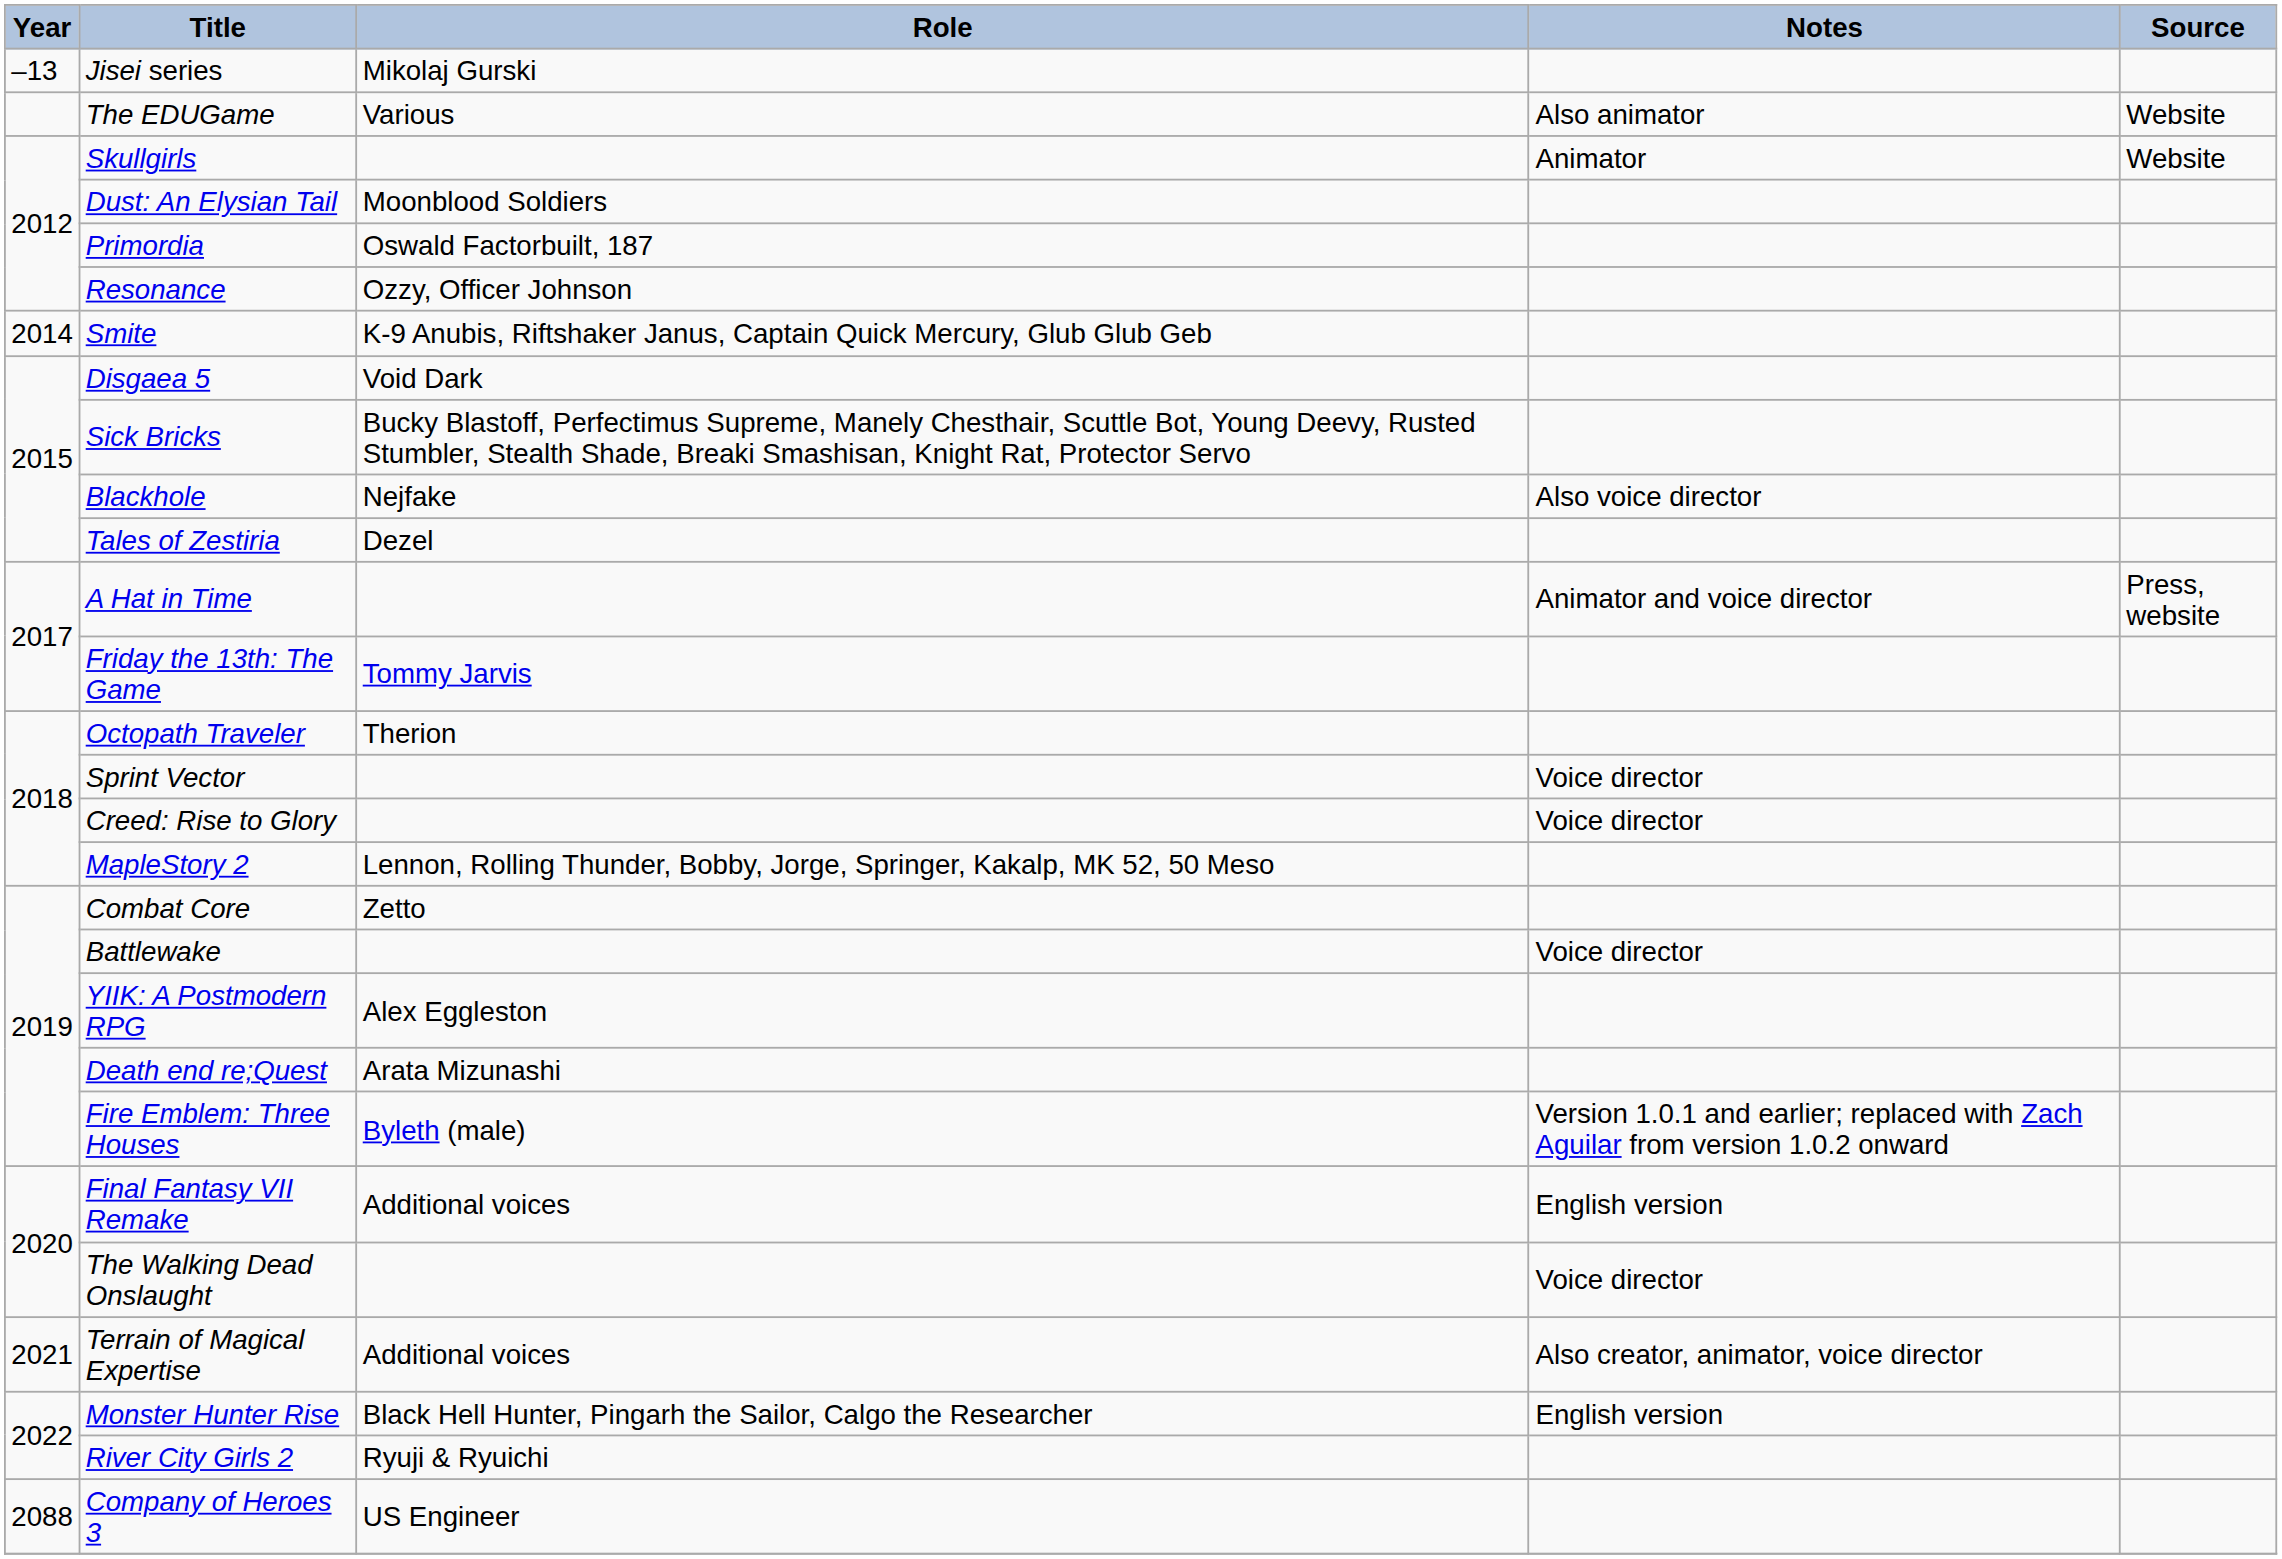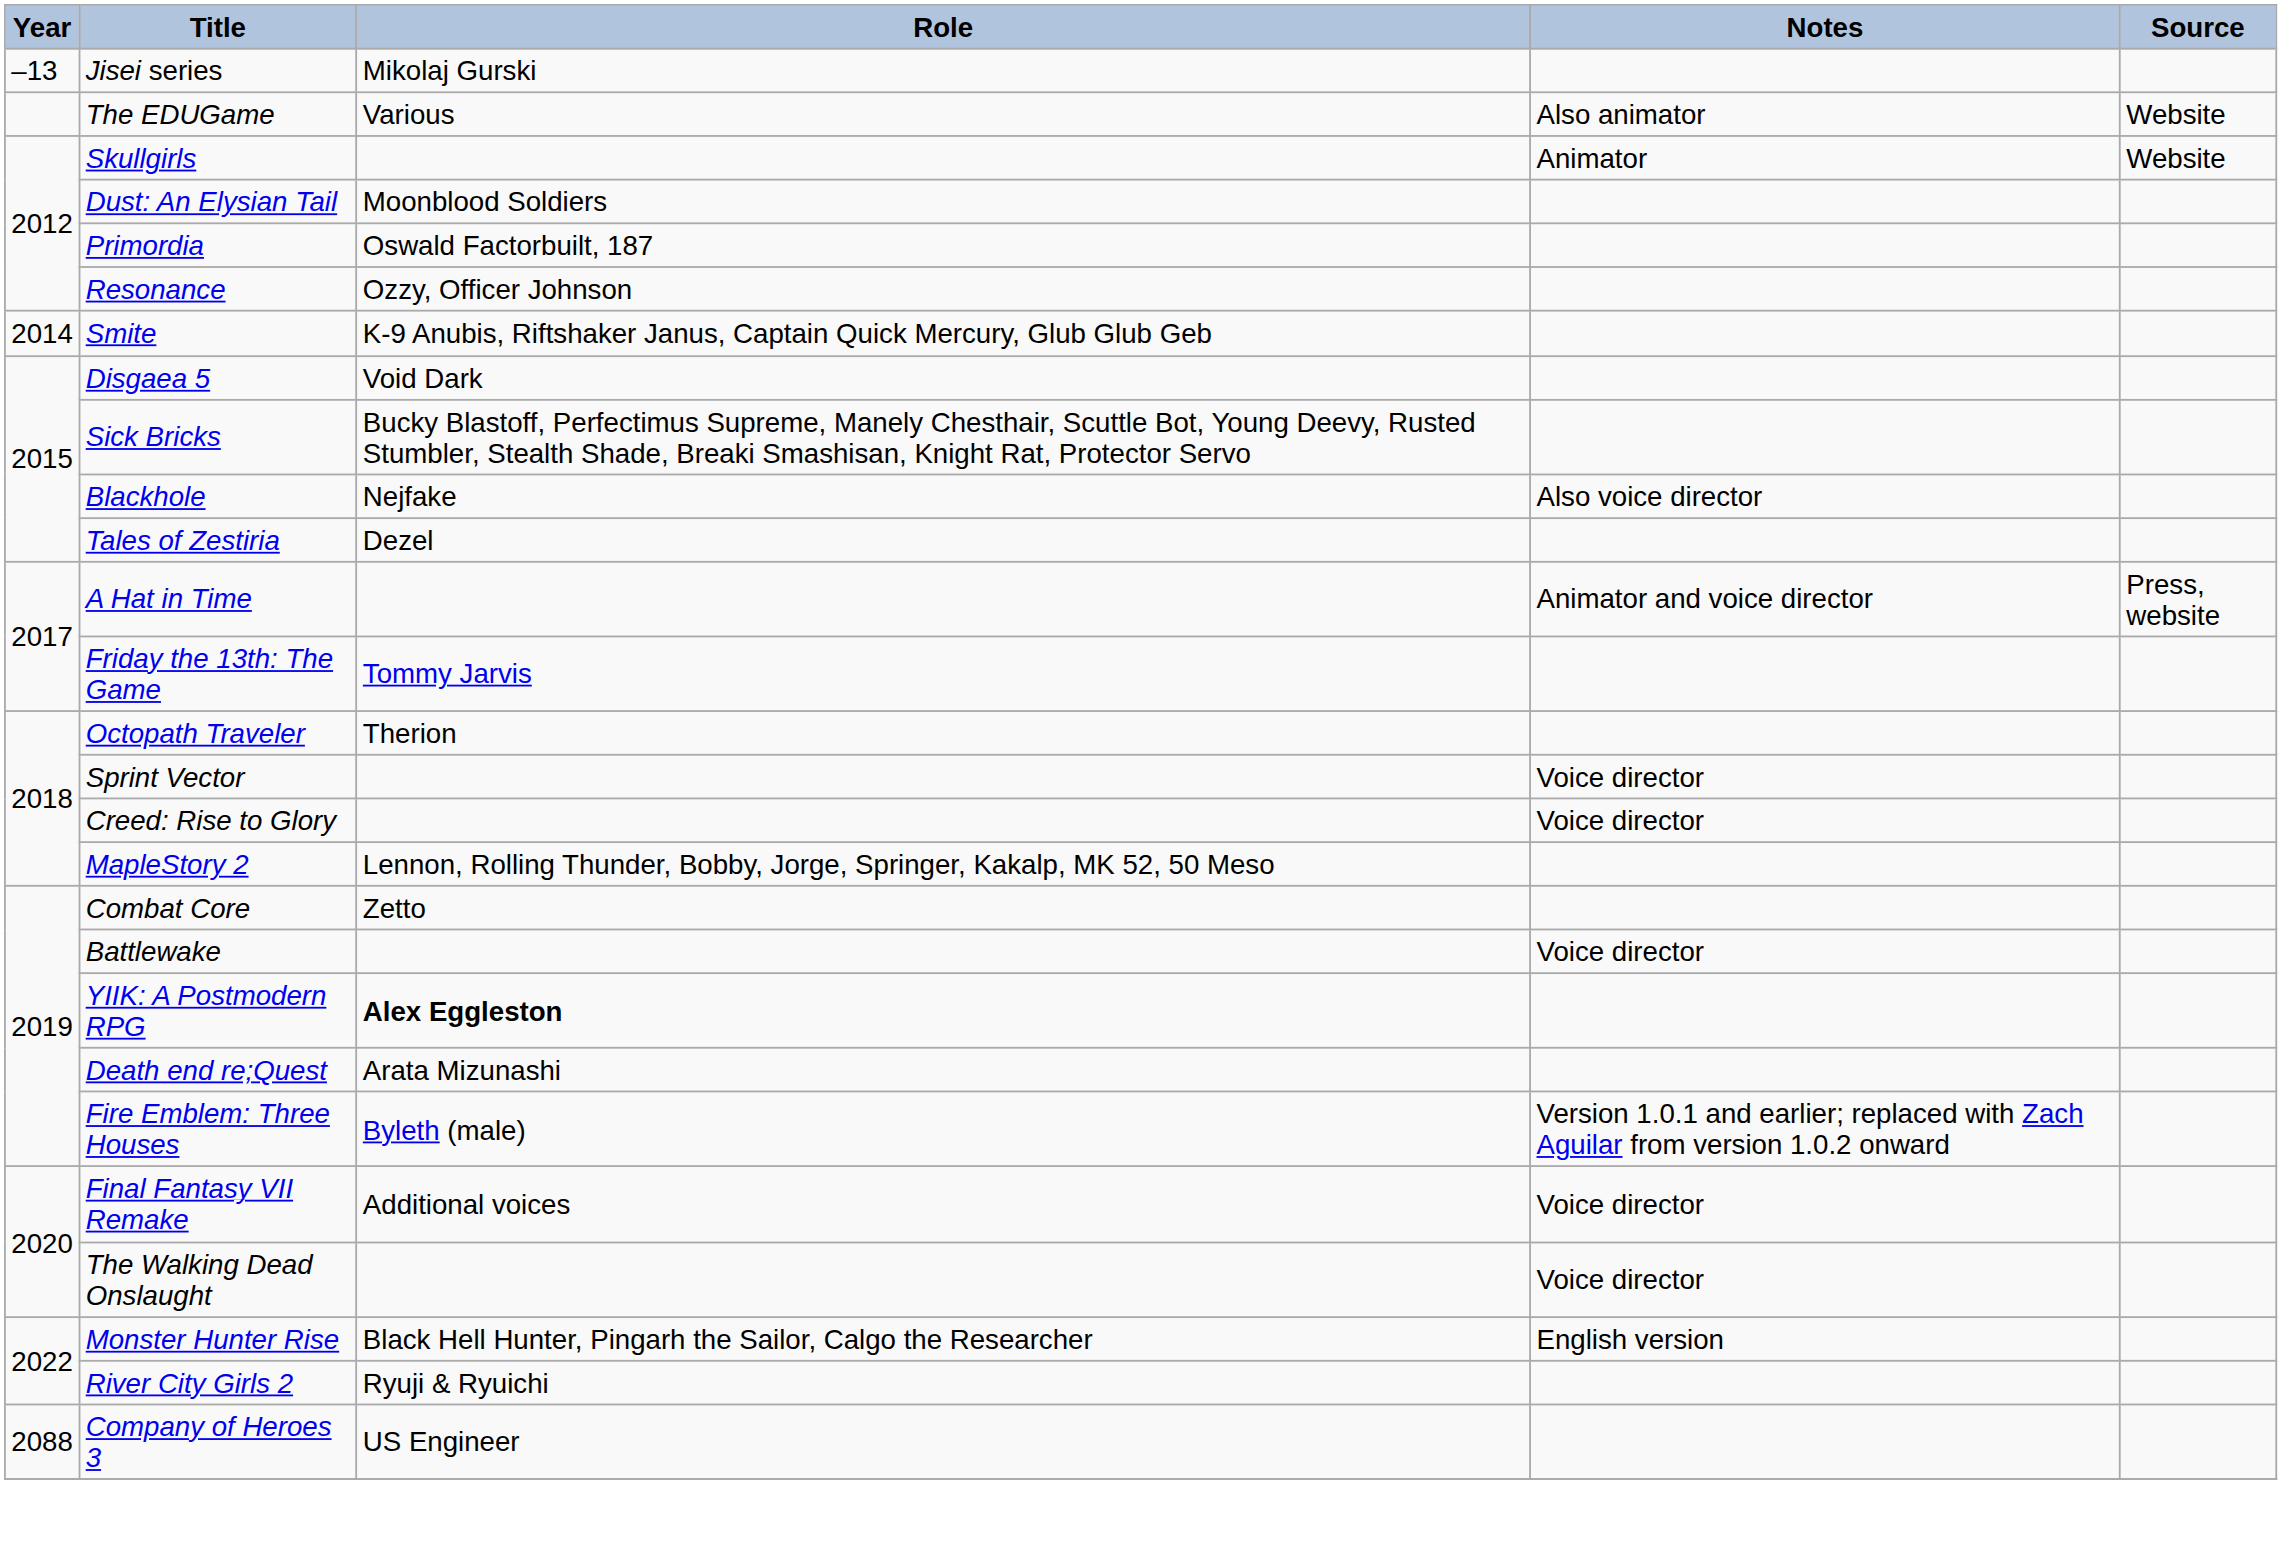YIIK: A Postmodern RPG | Role: normal -> bold
Final Fantasy VII Remake | Notes: English version -> Voice director
- row: 2021 | Terrain of Magical Expertise | Additional voices | Also creator, animator, voice director
